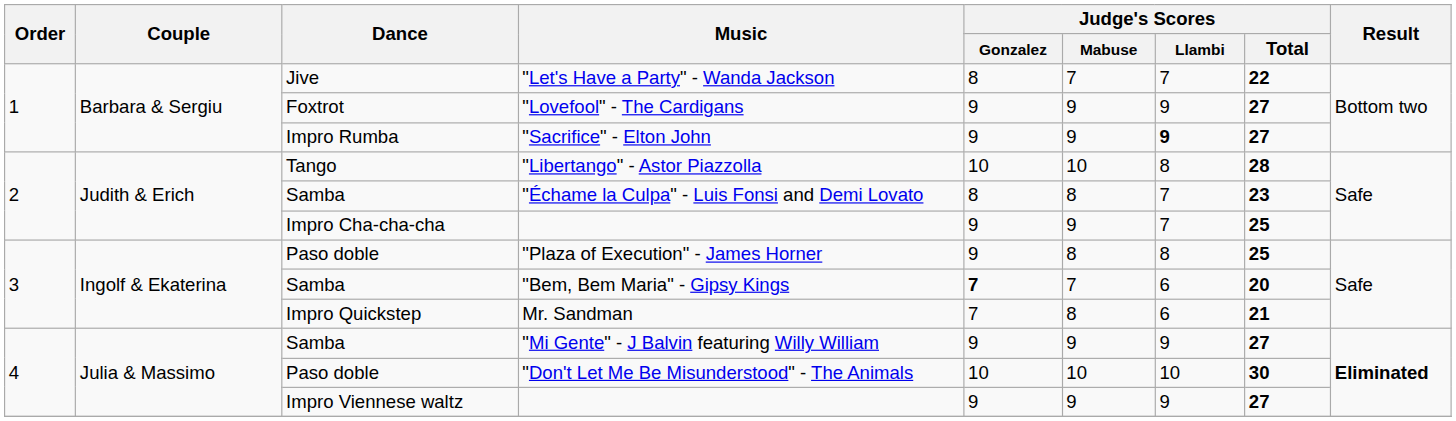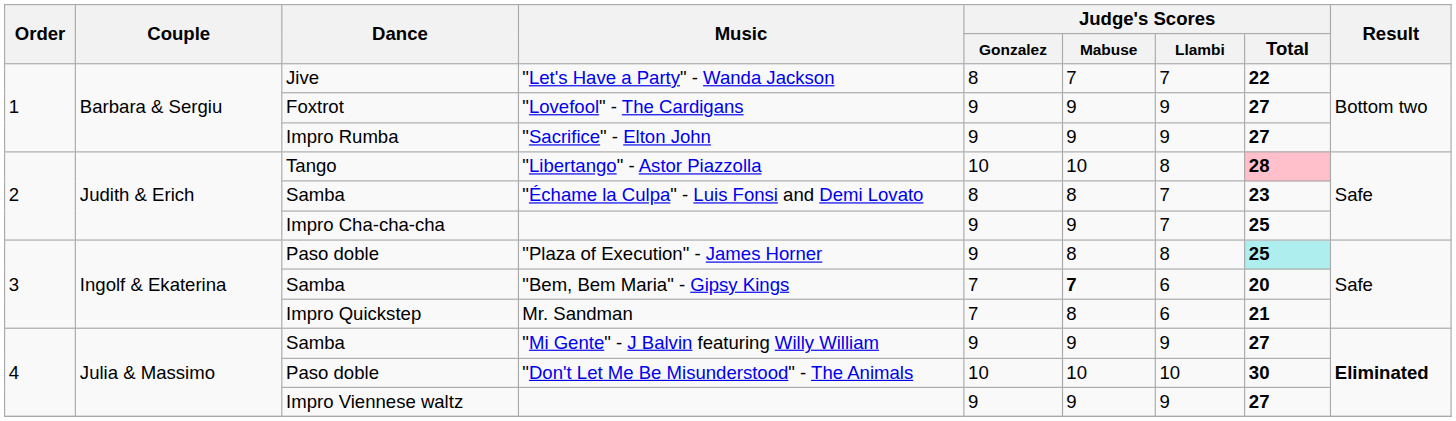"Sacrifice" - Elton John | Judge's Scores / Llambi: bold -> normal
"Libertango" - Astor Piazzolla | Judge's Scores / Total: no background -> pink background
"Plaza of Execution" - James Horner | Judge's Scores / Total: no background -> paleturquoise background
"Bem, Bem Maria" - Gipsy Kings | Judge's Scores / Gonzalez: bold -> normal
"Bem, Bem Maria" - Gipsy Kings | Judge's Scores / Mabuse: normal -> bold
